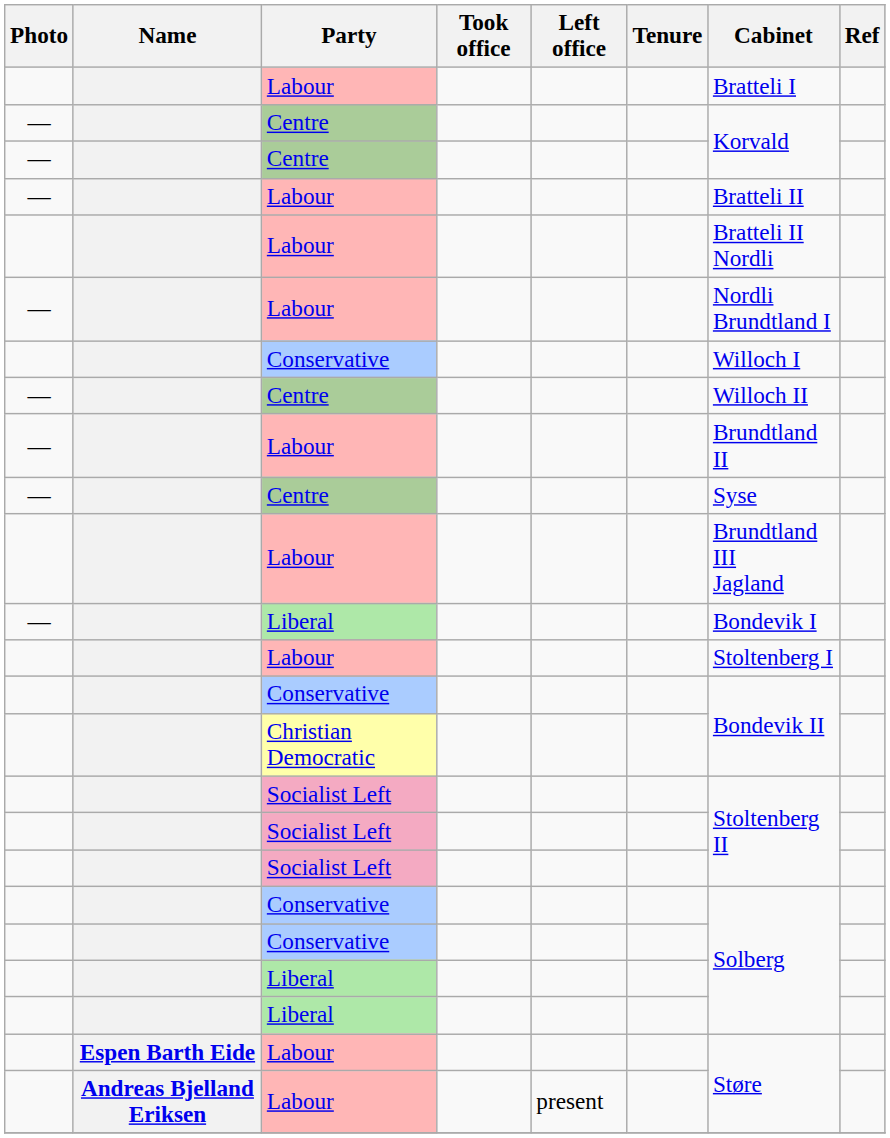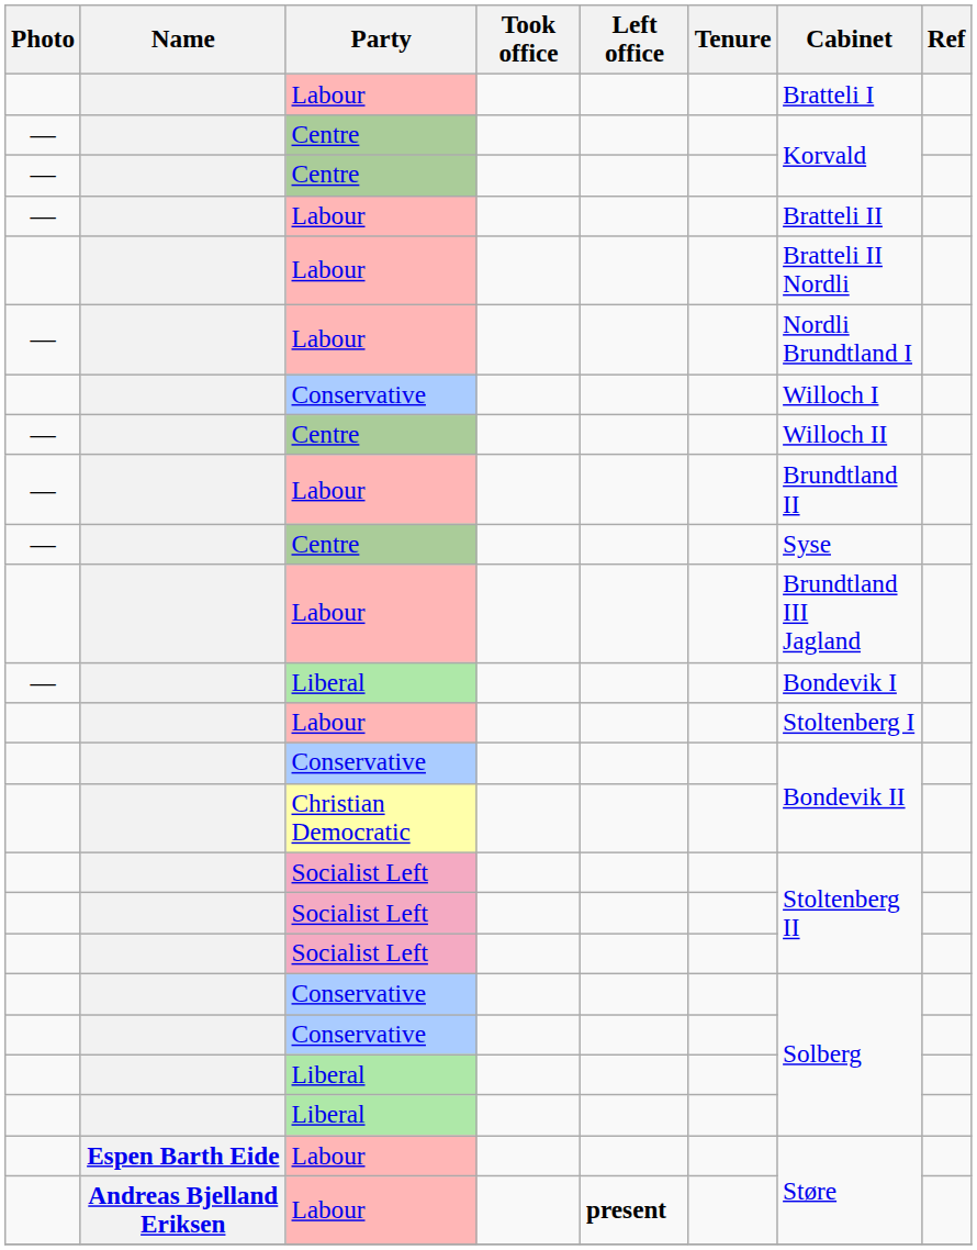Andreas Bjelland Eriksen / Labour | Left office: normal -> bold
